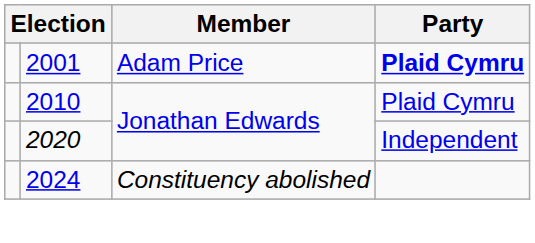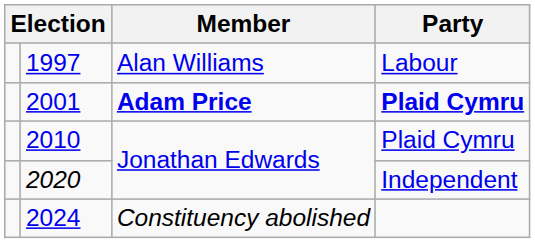+ row: 1997 | Alan Williams | Labour
2001 | Member: normal -> bold
